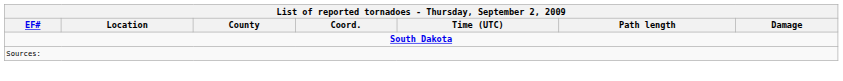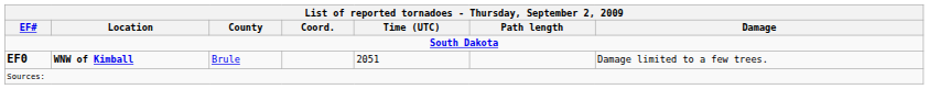+ row: EF0 | WNW of Kimball | Brule | 2051 | Damage limited to a few trees.
